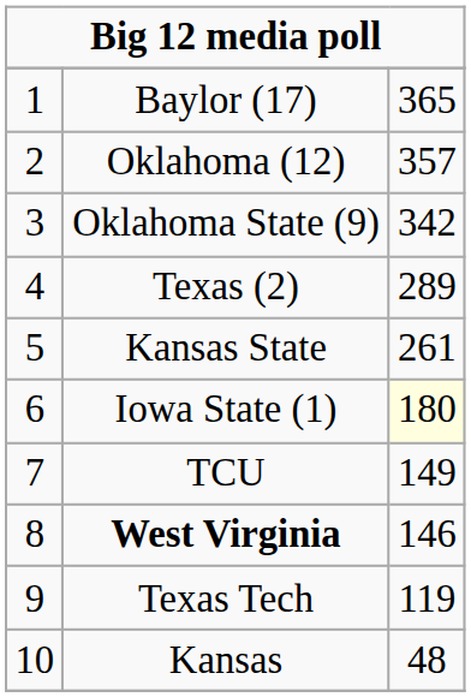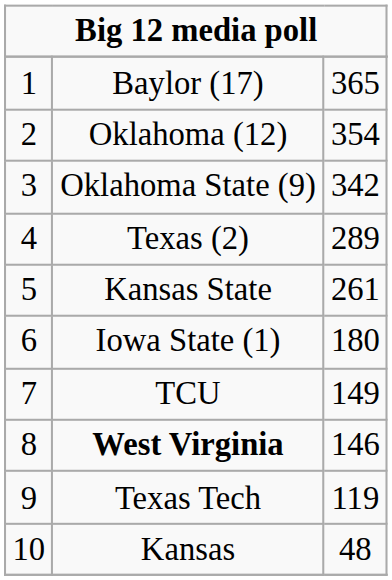Oklahoma (12) | column 3: 357 -> 354
Iowa State (1) | column 3: lightyellow background -> no background
